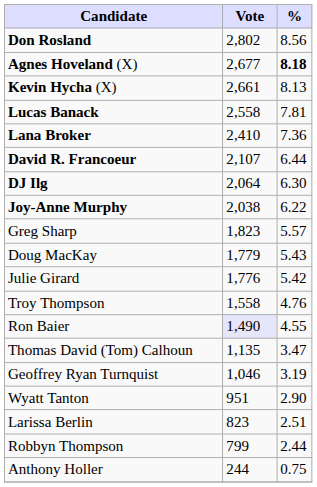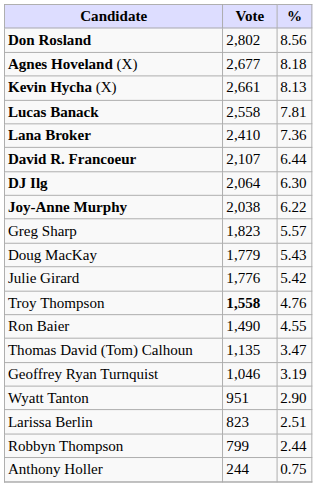Agnes Hoveland (X) | %: bold -> normal
Troy Thompson | Vote: normal -> bold
Ron Baier | Vote: lavender background -> no background
